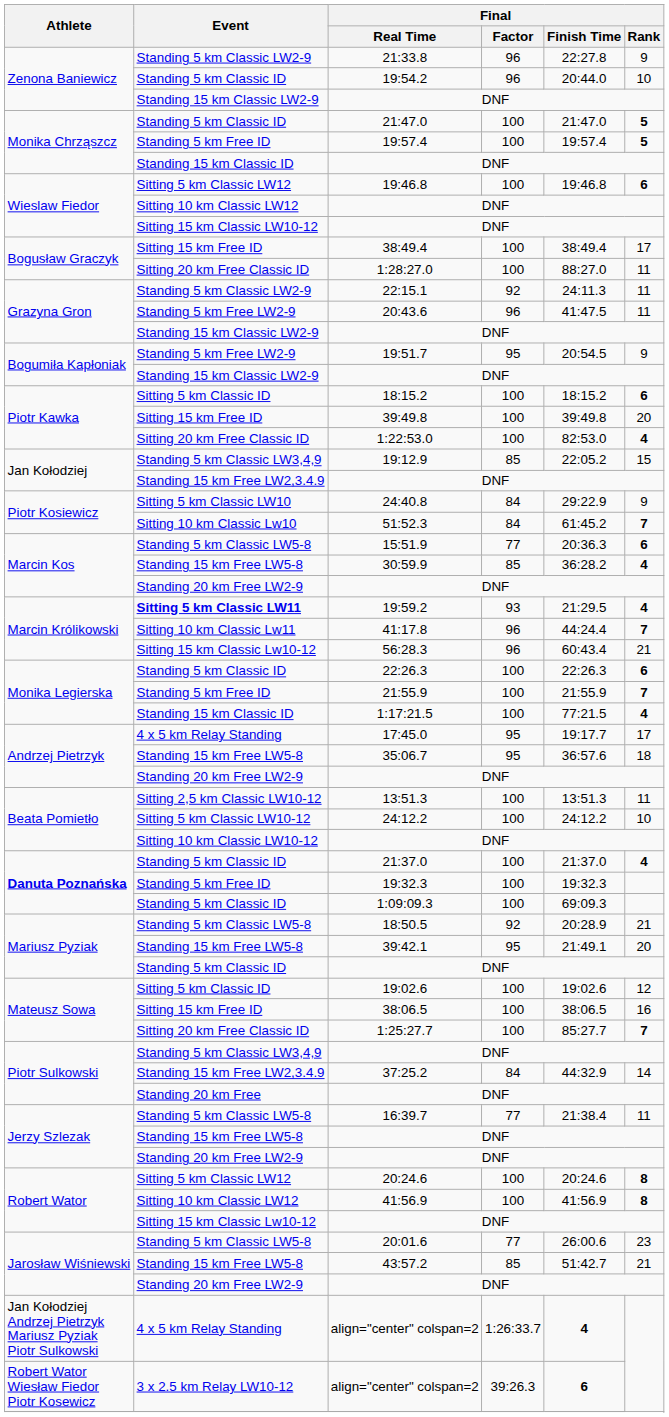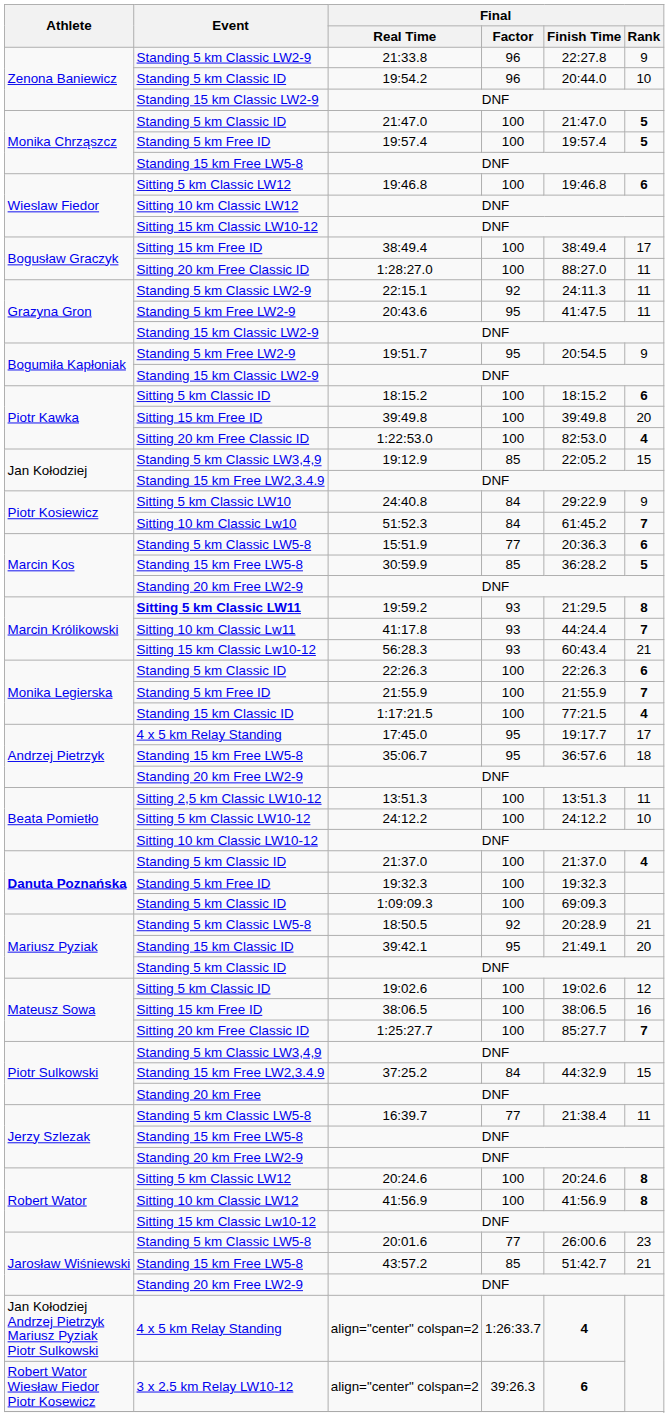Monika Chrząszcz / DNF | Event: Standing 15 km Classic ID -> Standing 15 km Free LW5-8
20:43.6 | Final / Factor: 96 -> 95
30:59.9 | Final / Rank: 4 -> 5
19:59.2 | Final / Rank: 4 -> 8
41:17.8 | Final / Factor: 96 -> 93
56:28.3 | Final / Factor: 96 -> 93
39:42.1 | Event: Standing 15 km Free LW5-8 -> Standing 15 km Classic ID
37:25.2 | Final / Rank: 14 -> 15
